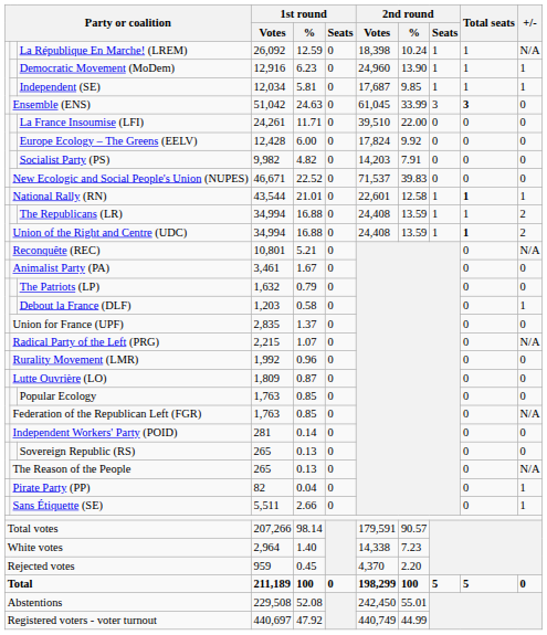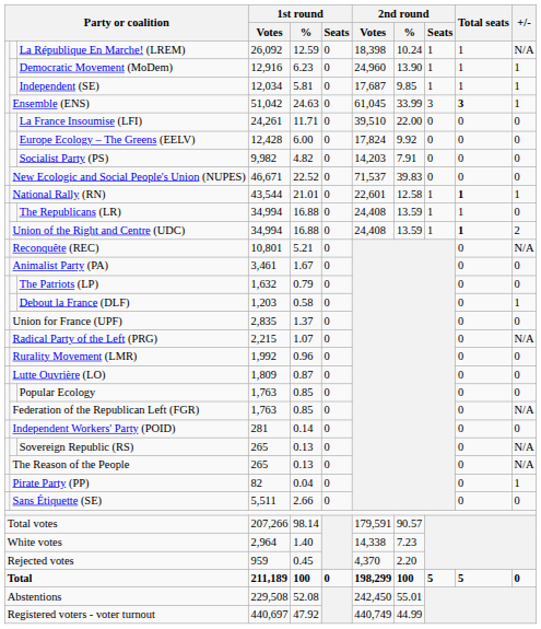Ensemble (ENS) | +/-: 0 -> 1
The Republicans (LR) | +/-: 2 -> 0
Sovereign Republic (RS) | +/-: 0 -> N/A
Sans Étiquette (SE) | +/-: 1 -> 0
